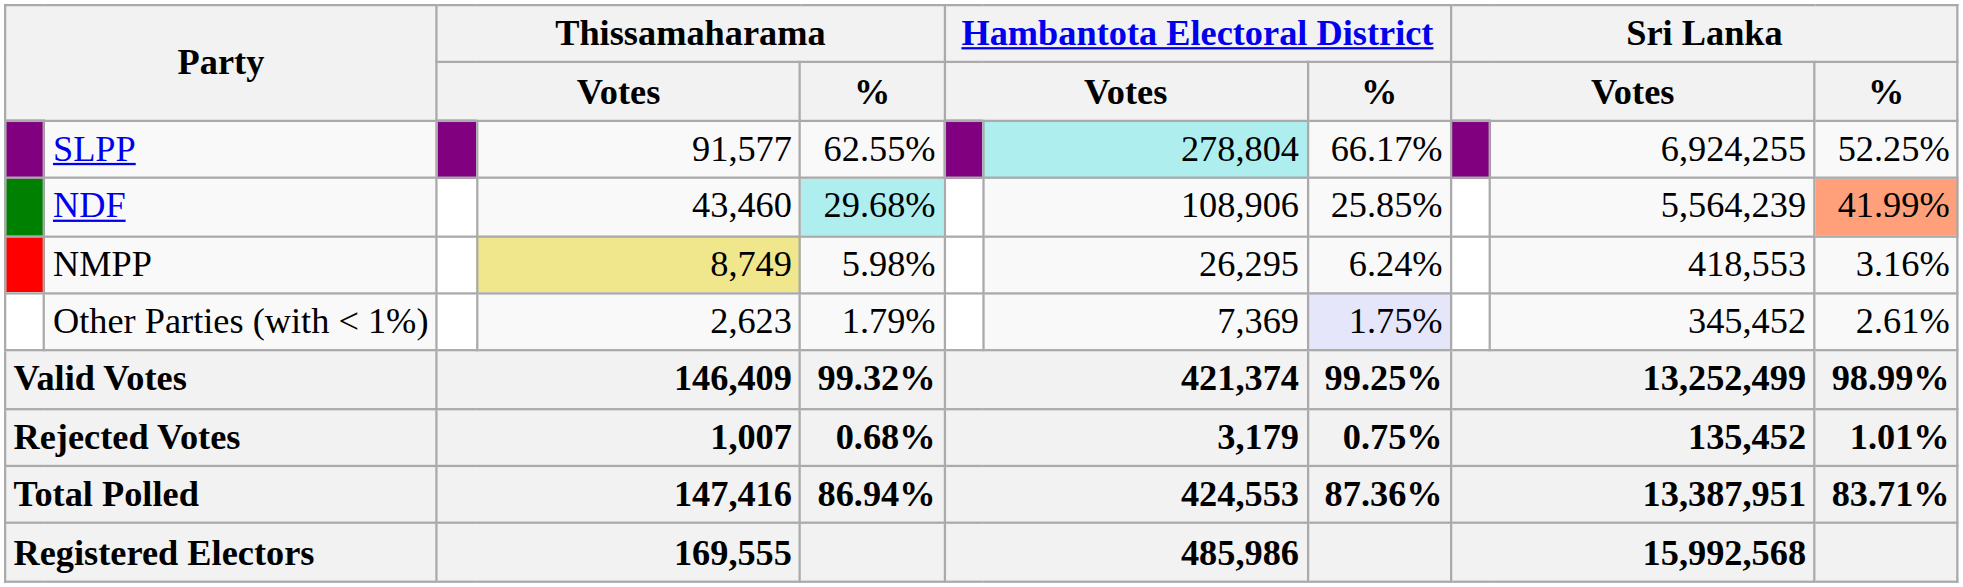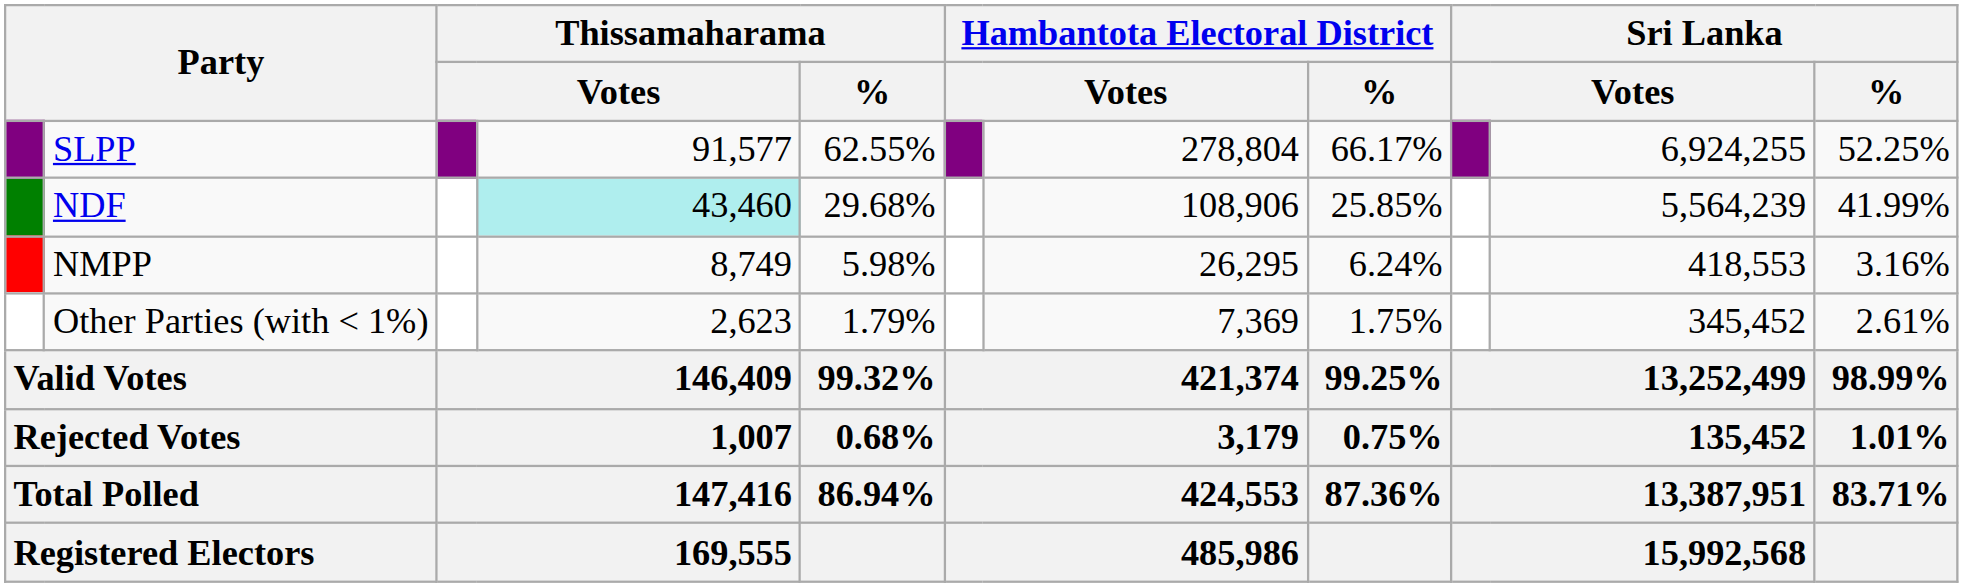SLPP | column 7: paleturquoise background -> no background
NDF | column 4: no background -> paleturquoise background
NDF | Thissamaharama / %: paleturquoise background -> no background
NDF | Sri Lanka / %: lightsalmon background -> no background
NMPP | column 4: khaki background -> no background
Other Parties (with < 1%) | Hambantota Electoral District / %: lavender background -> no background
